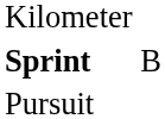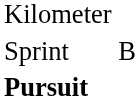Sprint | column 1: bold -> normal
Pursuit | column 1: normal -> bold
